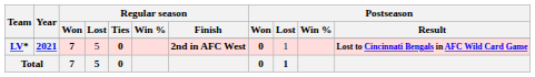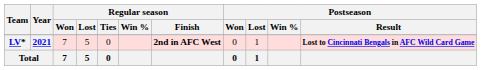LV* | Regular season / Won: bold -> normal
LV* | Regular season / Ties: bold -> normal
LV* | Postseason / Won: bold -> normal
